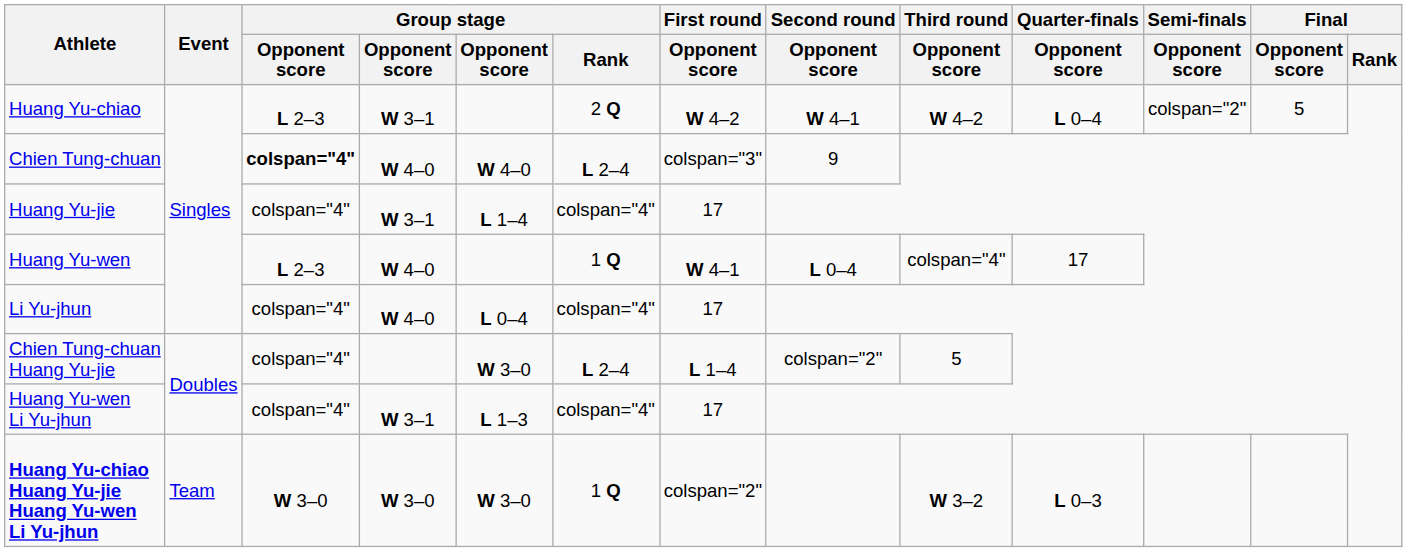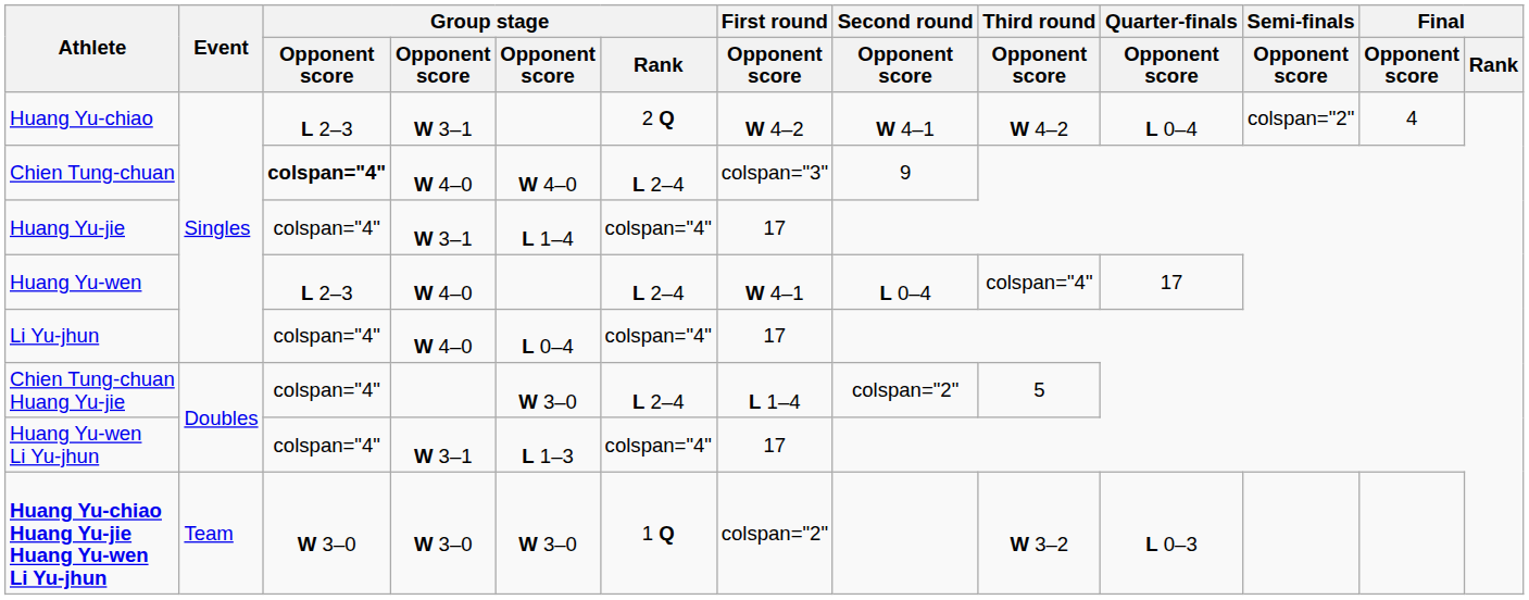Huang Yu-chiao | Final / Opponent score: 5 -> 4
Huang Yu-wen | Group stage / Rank: 1 Q -> L 2–4
